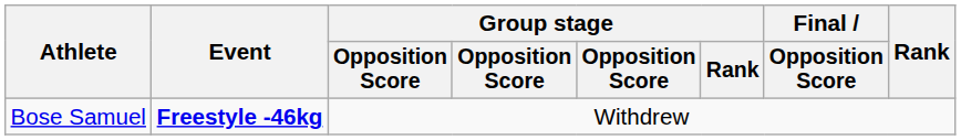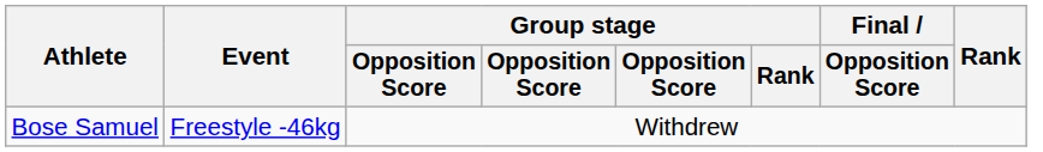Bose Samuel | Event: bold -> normal
